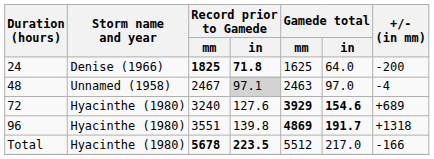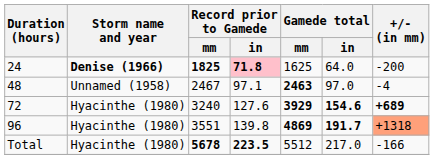24 | Storm name and year: normal -> bold
24 | Record prior to Gamede / in: no background -> pink background
48 | Record prior to Gamede / in: lightgrey background -> no background
48 | Gamede total / mm: normal -> bold
72 | +/- (in mm): normal -> bold
96 | +/- (in mm): no background -> lightsalmon background
